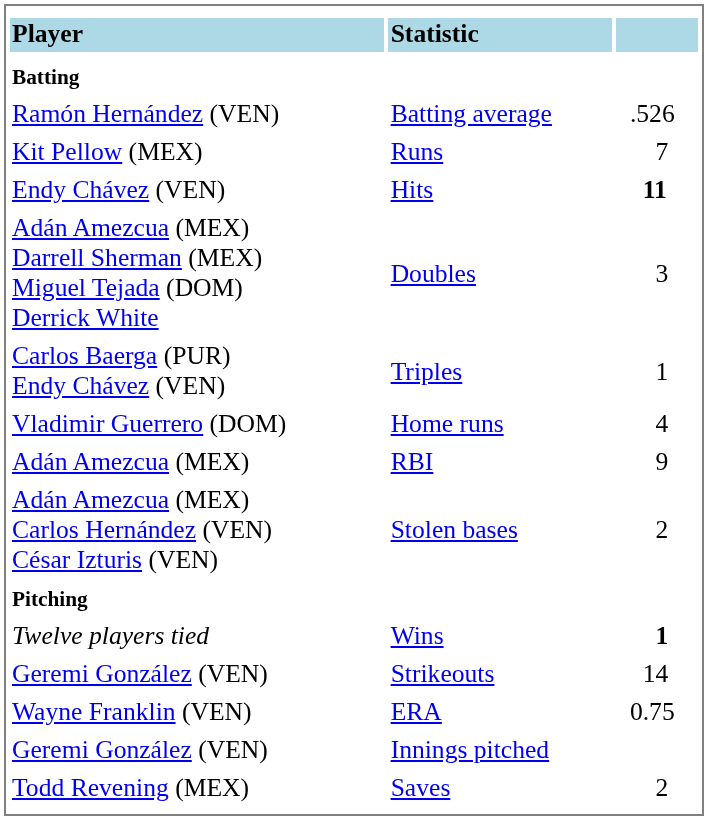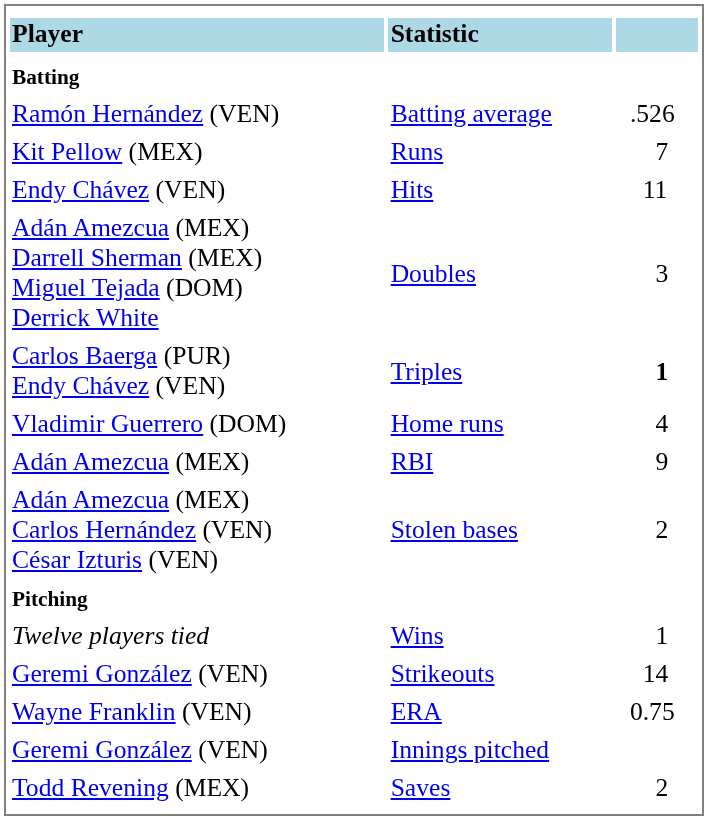Endy Chávez (VEN) | column 3: bold -> normal
Carlos Baerga (PUR) Endy Chávez (VEN) | column 3: normal -> bold
Twelve players tied | column 3: bold -> normal
